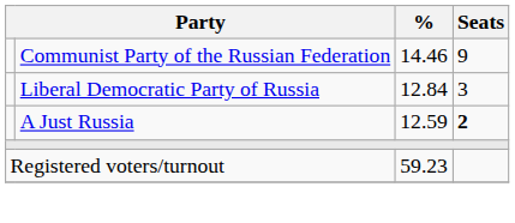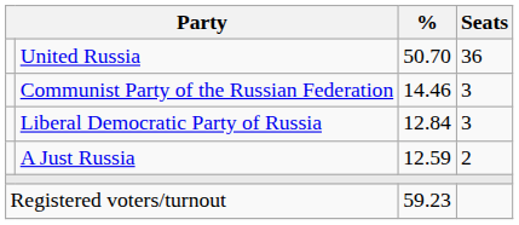+ row: United Russia | 50.70 | 36
Communist Party of the Russian Federation | Seats: 9 -> 3
A Just Russia | Seats: bold -> normal
